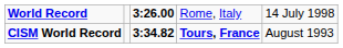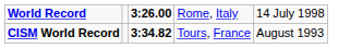CISM World Record | column 4: bold -> normal
